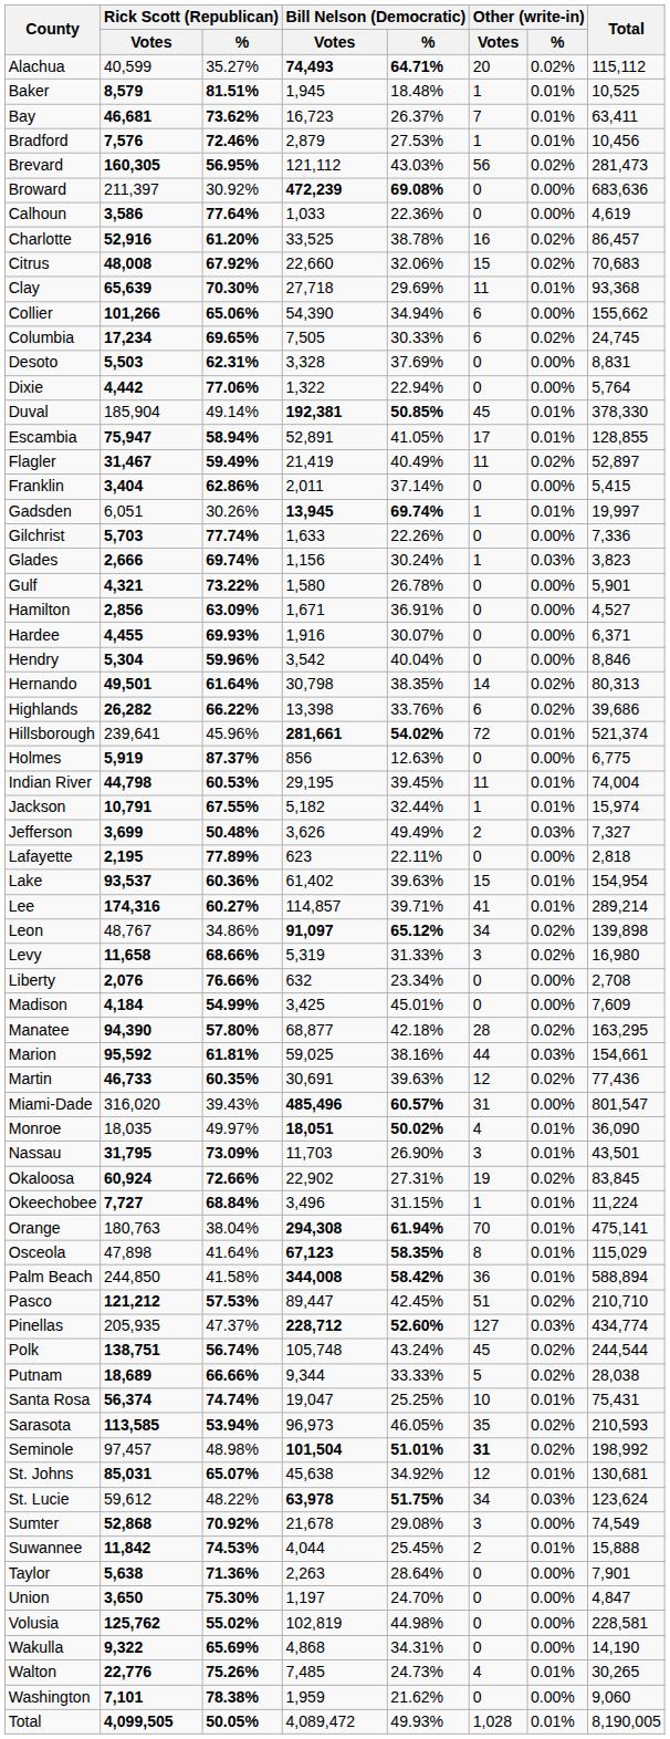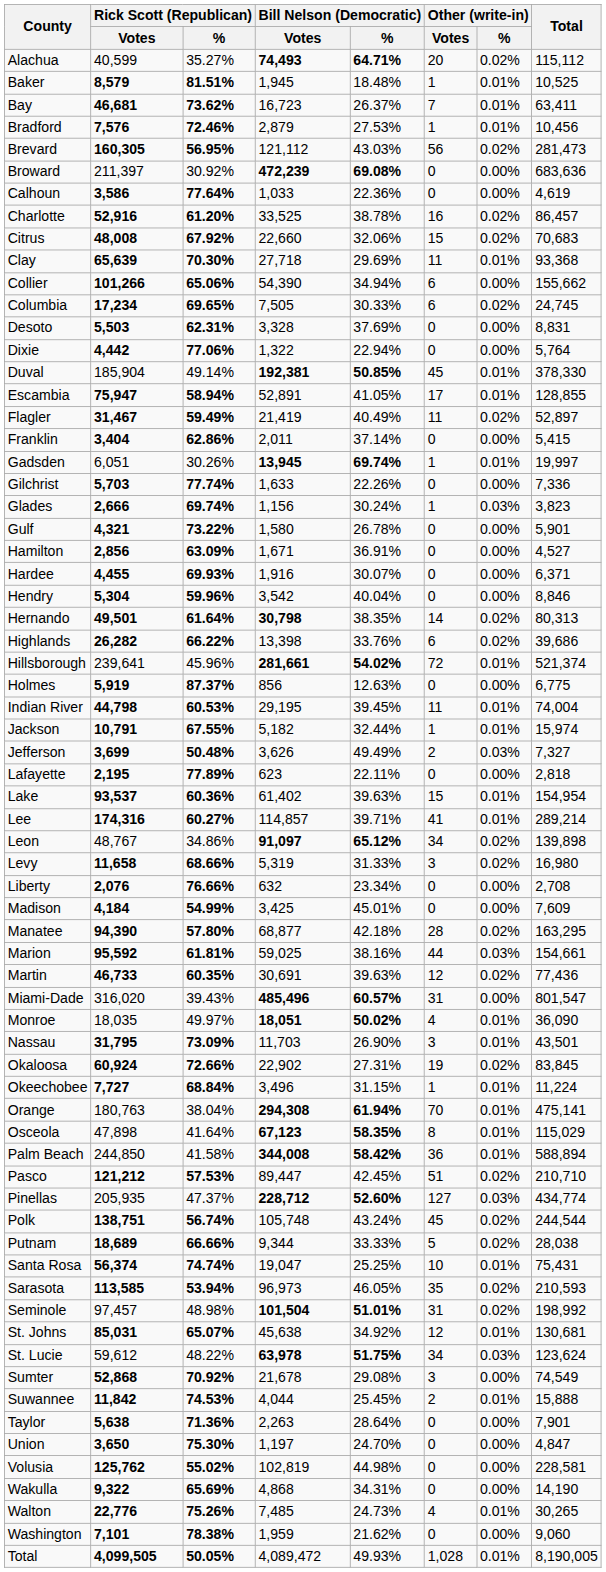Hernando | Bill Nelson (Democratic) / Votes: normal -> bold
Seminole | Other (write-in) / Votes: bold -> normal
